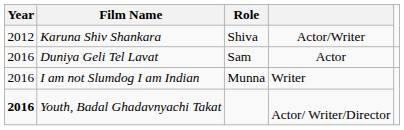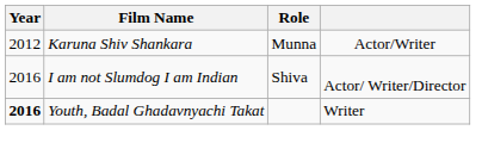Karuna Shiv Shankara | Role: Shiva -> Munna
- row: 2016 | Duniya Geli Tel Lavat | Sam | Actor
I am not Slumdog I am Indian | Role: Munna -> Shiva
I am not Slumdog I am Indian | column 4: Writer -> Actor/ Writer/Director
Youth, Badal Ghadavnyachi Takat | column 4: Actor/ Writer/Director -> Writer
